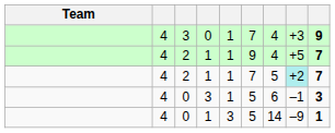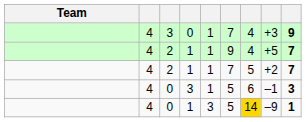row 4 | column 8: paleturquoise background -> no background
row 6 | column 7: no background -> gold background
